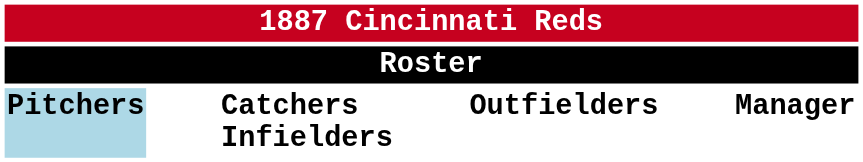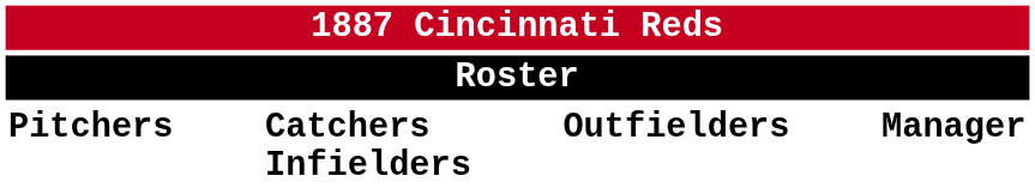Pitchers | column 1: lightblue background -> no background
